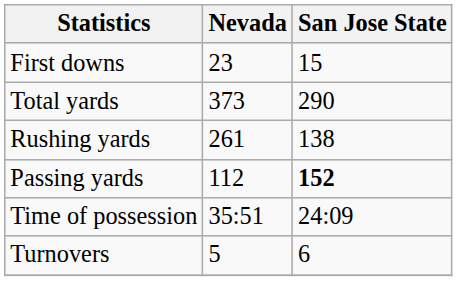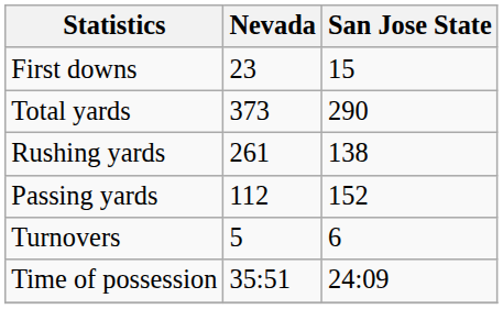Passing yards | San Jose State: bold -> normal
rows swapped: Turnovers <-> Time of possession
